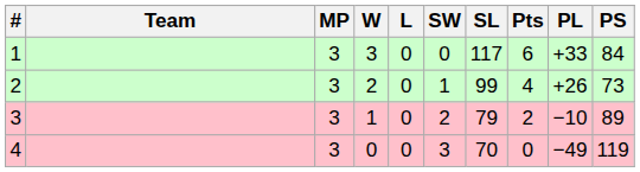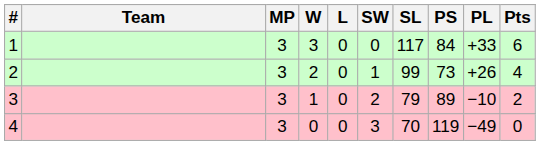columns swapped: PS <-> Pts
